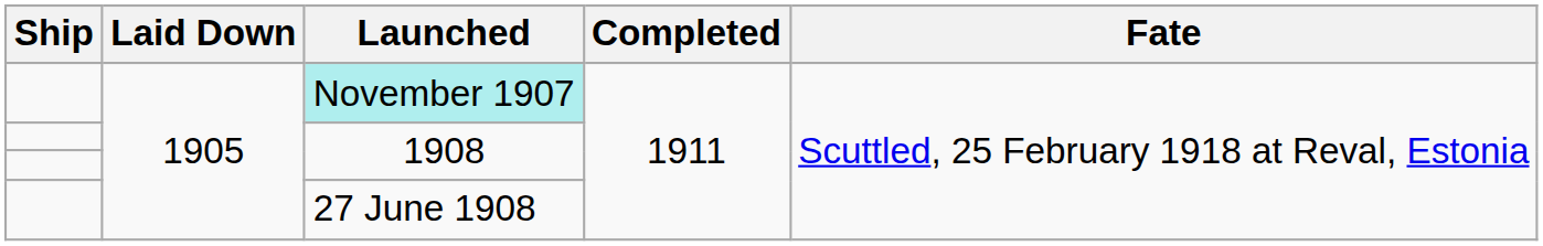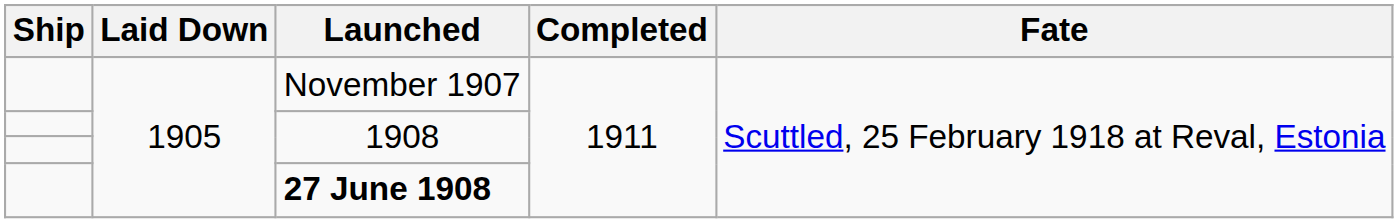November 1907 | Launched: paleturquoise background -> no background
27 June 1908 | Launched: normal -> bold
